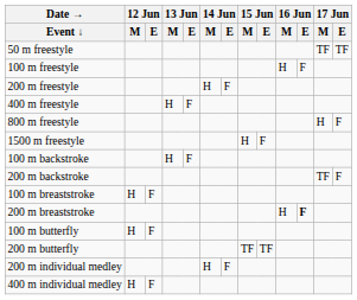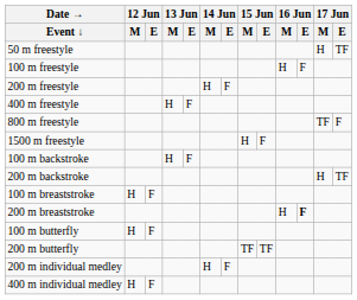50 m freestyle | 17 Jun / M: TF -> H
800 m freestyle | 17 Jun / M: H -> TF
200 m backstroke | 17 Jun / M: TF -> H
200 m backstroke | 17 Jun / E: F -> TF
